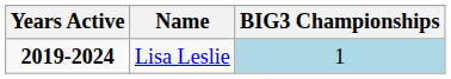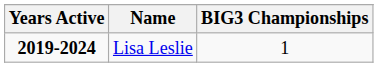Lisa Leslie | BIG3 Championships: lightblue background -> no background
